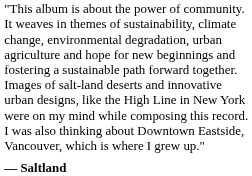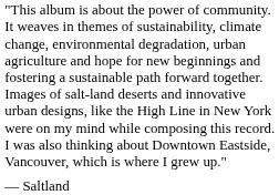row 2 | column 1: bold -> normal
